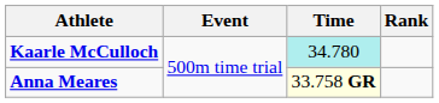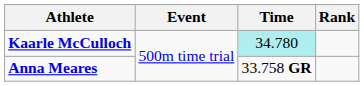Anna Meares | Time: lightyellow background -> no background
